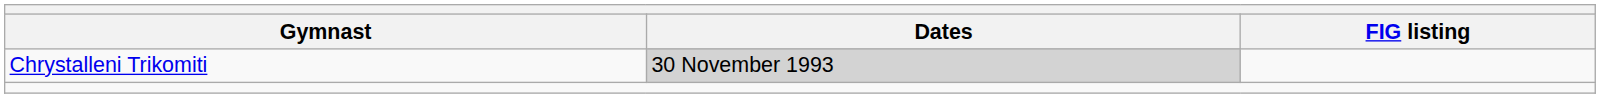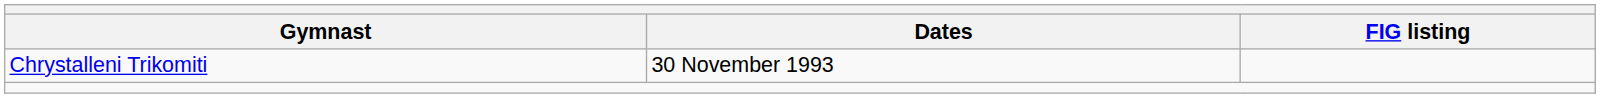Chrystalleni Trikomiti | Dates: lightgrey background -> no background
